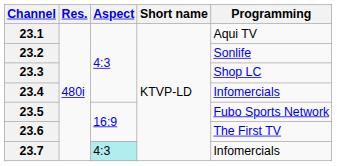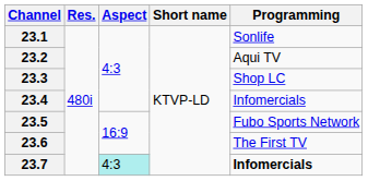23.1 | Programming: Aqui TV -> Sonlife
23.2 | Programming: Sonlife -> Aqui TV
23.7 | Programming: normal -> bold
